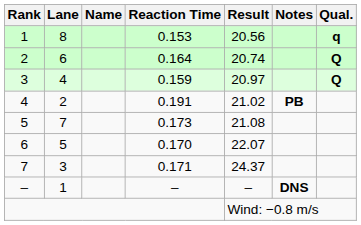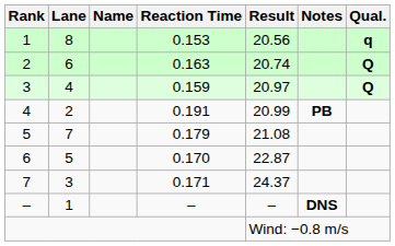row 3 | Reaction Time: 0.164 -> 0.163
row 5 | Result: 21.02 -> 20.99
row 6 | Reaction Time: 0.173 -> 0.179
row 7 | Result: 22.07 -> 22.87
